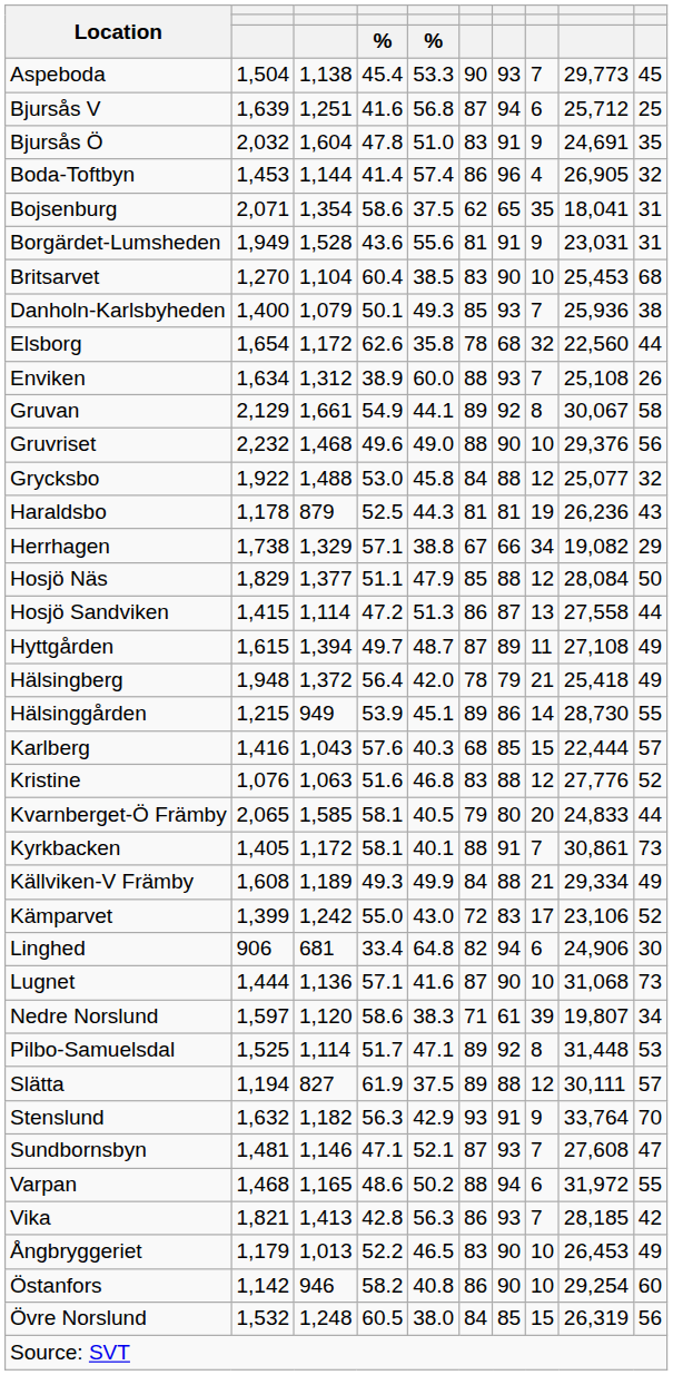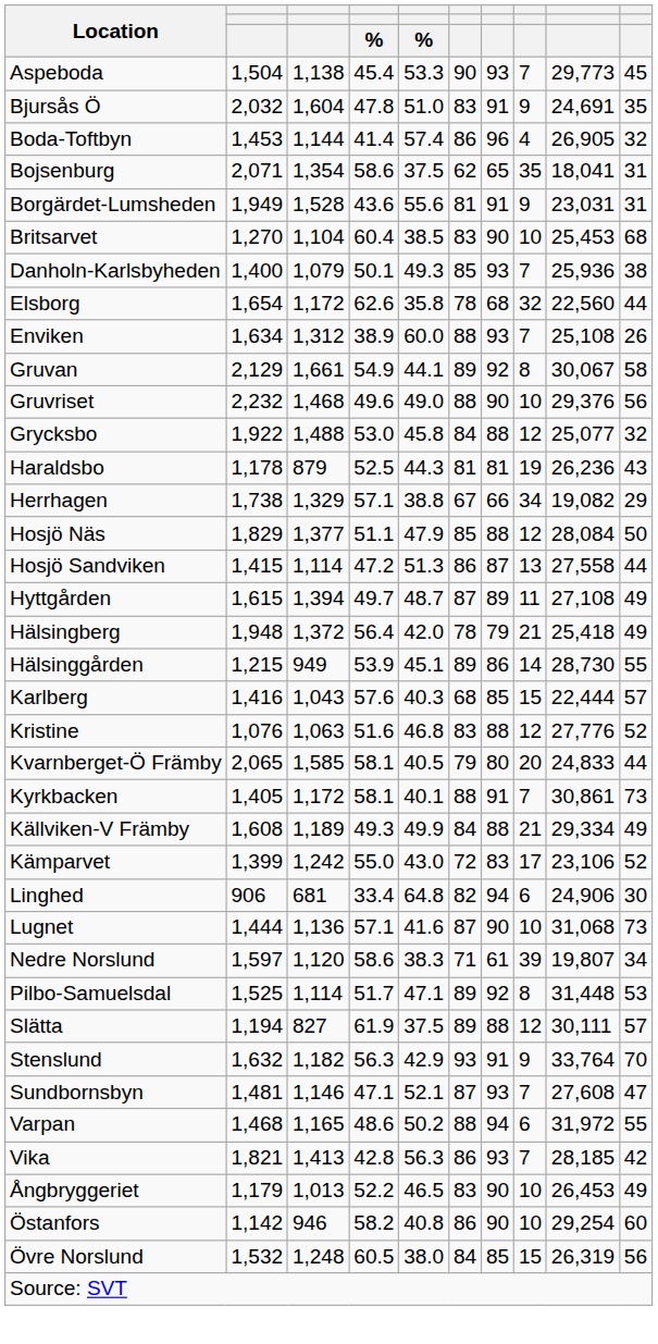- row: Bjursås V | 1,639 | 1,251 | 41.6 | 56.8 | 87 | 94 | 6 | 25,712 | 25
